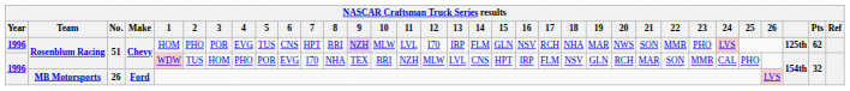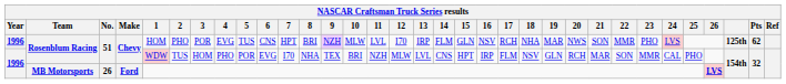MB Motorsports | 26: normal -> bold
